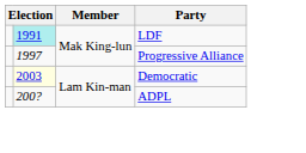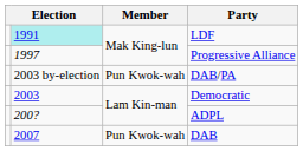+ row: 2003 by-election | Pun Kwok-wah | DAB/PA
Democratic | column 2: lightyellow background -> no background
+ row: 2007 | Pun Kwok-wah | DAB
